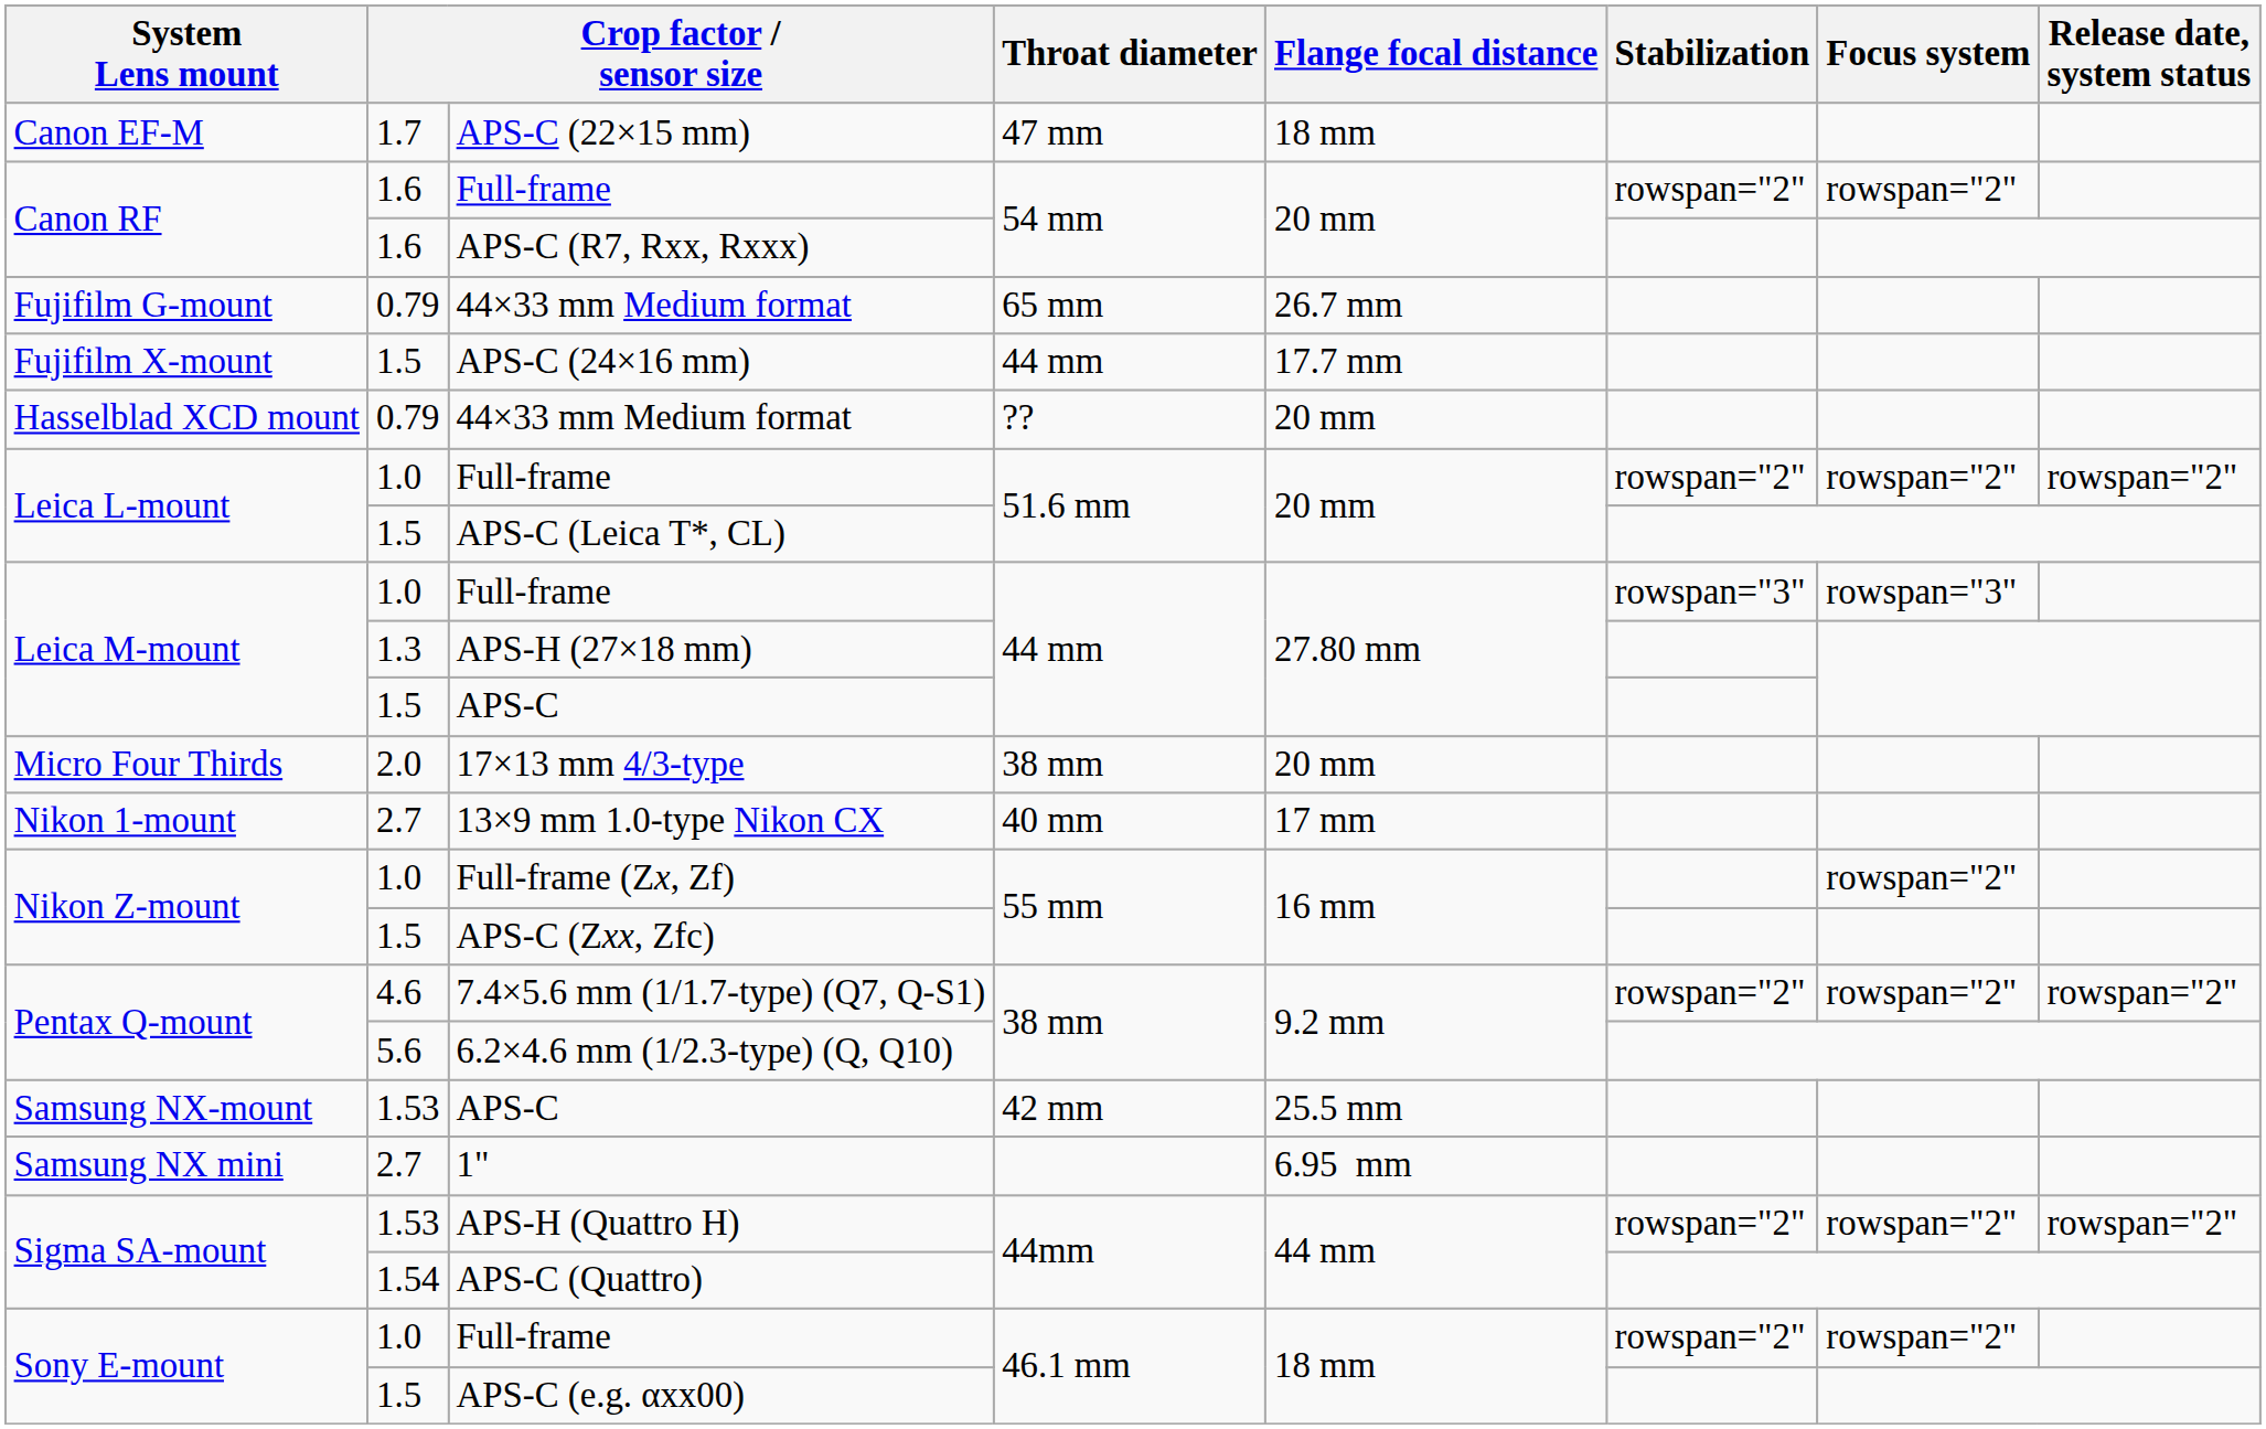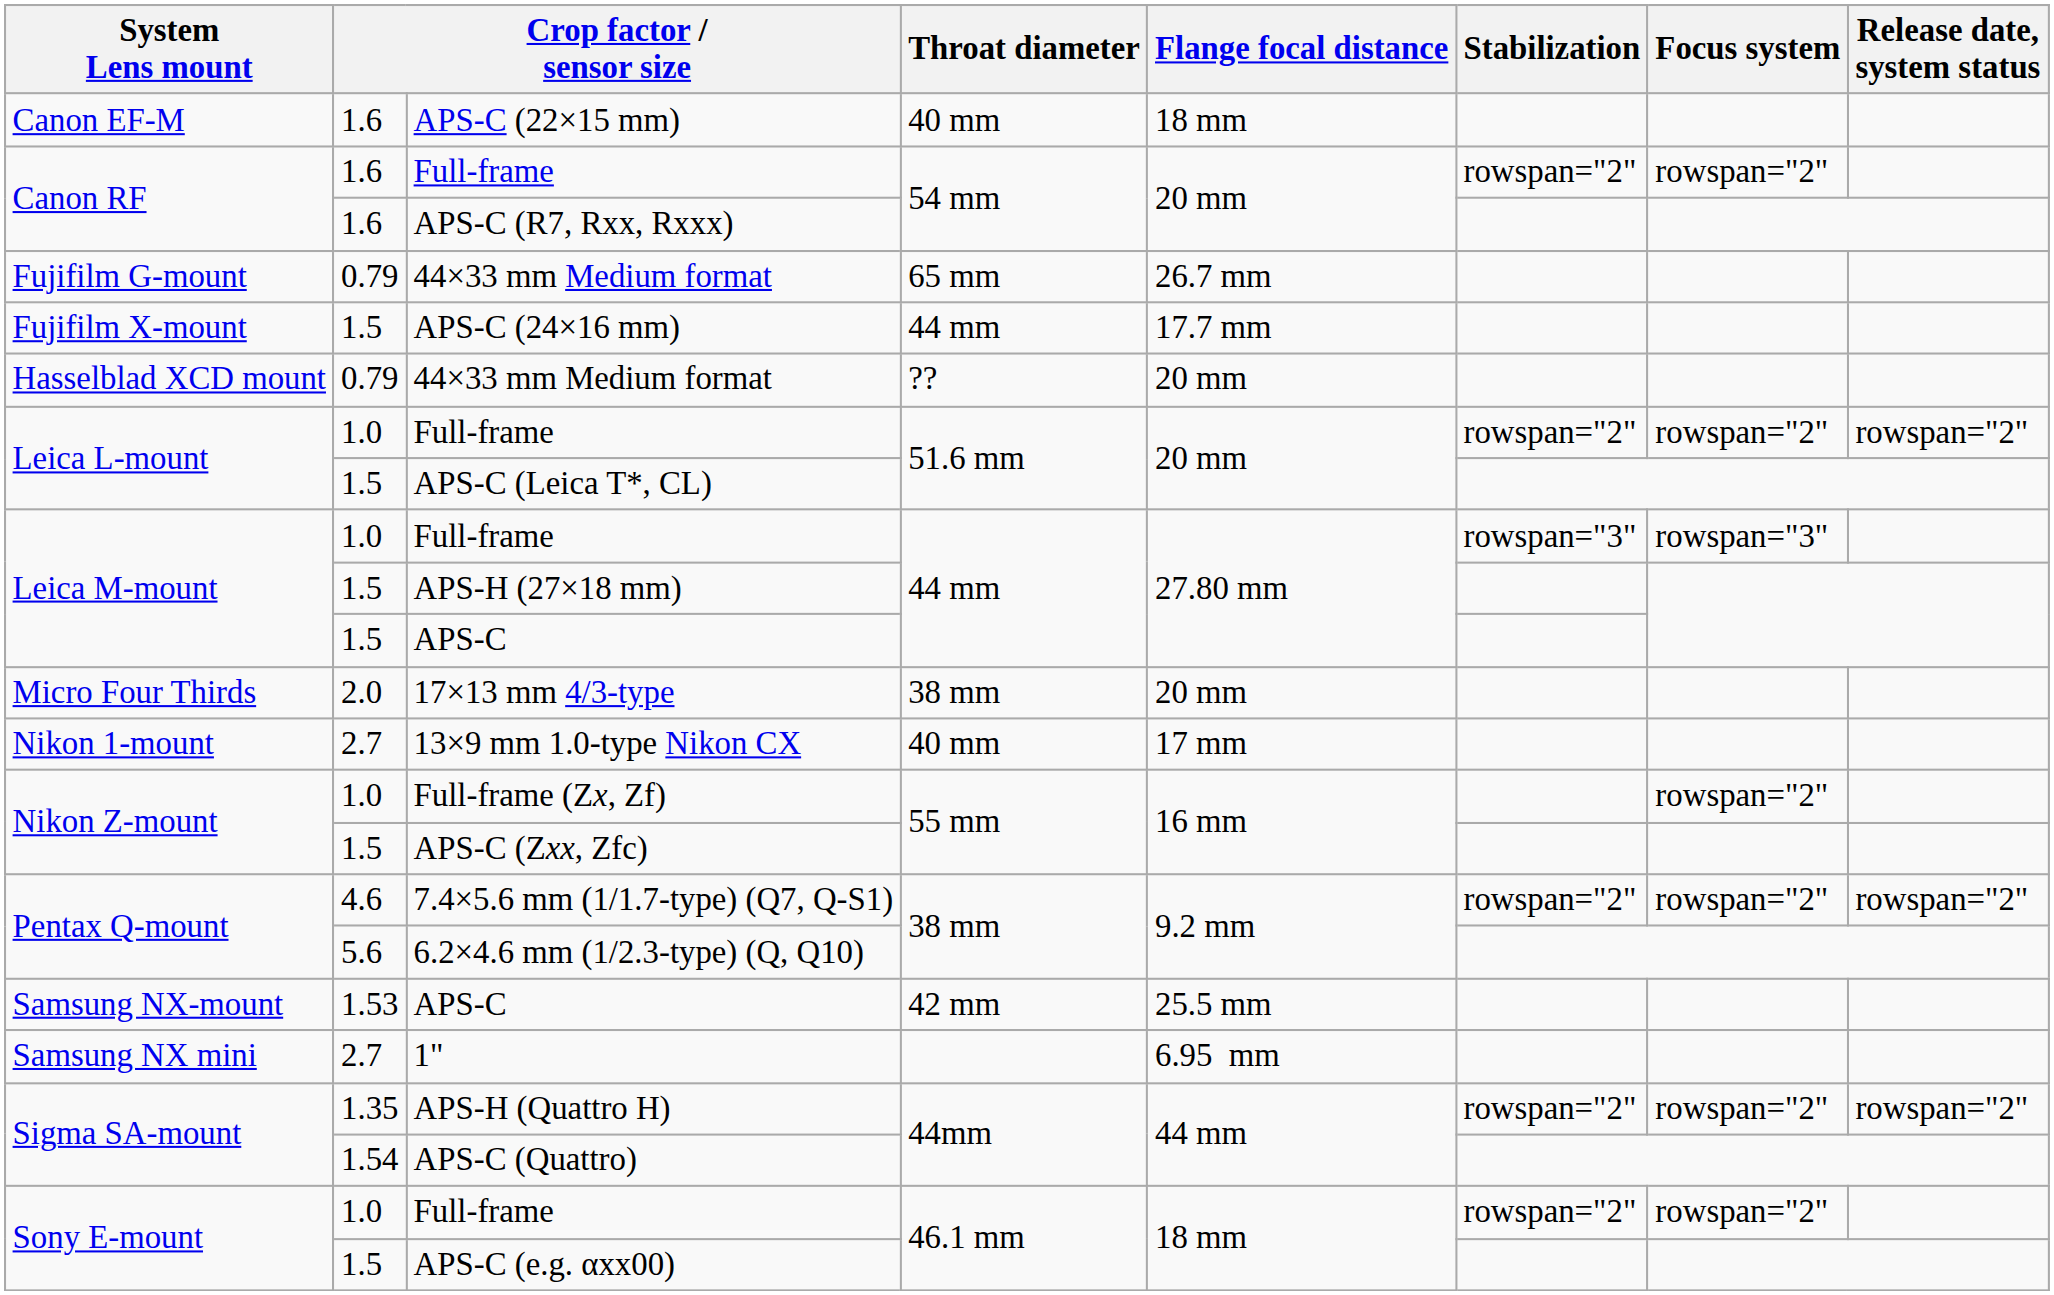APS-C (22×15 mm) | column 2: 1.7 -> 1.6
APS-C (22×15 mm) | Throat diameter: 47 mm -> 40 mm
APS-H (27×18 mm) | column 2: 1.3 -> 1.5
APS-H (Quattro H) | column 2: 1.53 -> 1.35
